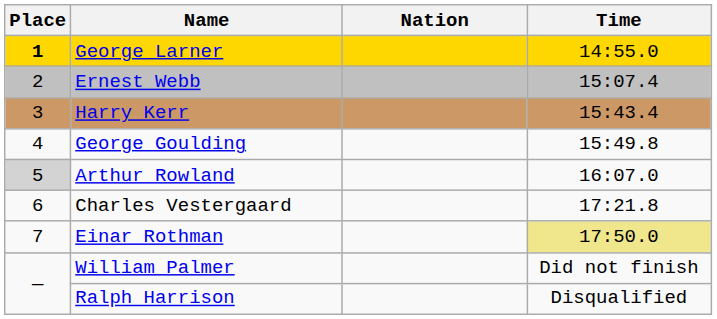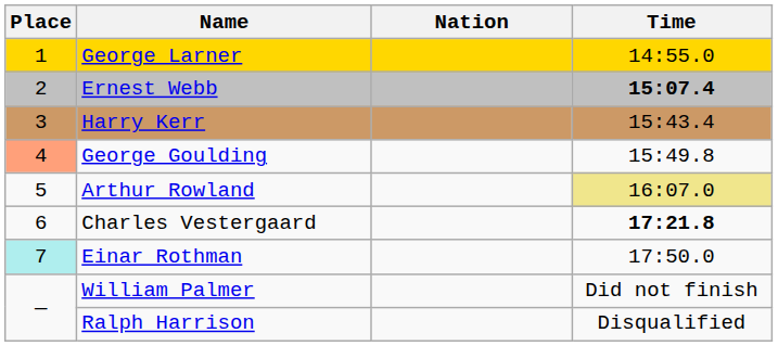George Larner | Place: bold -> normal
Ernest Webb | Time: normal -> bold
George Goulding | Place: no background -> lightsalmon background
Arthur Rowland | Place: lightgrey background -> no background
Arthur Rowland | Time: no background -> khaki background
Charles Vestergaard | Time: normal -> bold
Einar Rothman | Place: no background -> paleturquoise background
Einar Rothman | Time: khaki background -> no background
